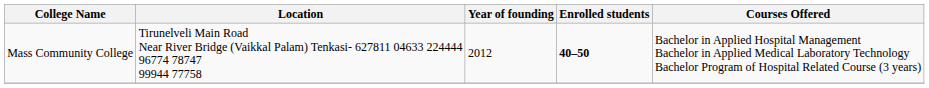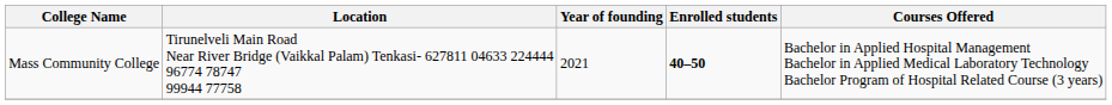Mass Community College | Year of founding: 2012 -> 2021
